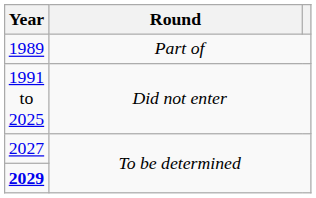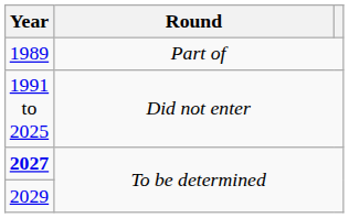2027 | Year: normal -> bold
2029 | Year: bold -> normal
